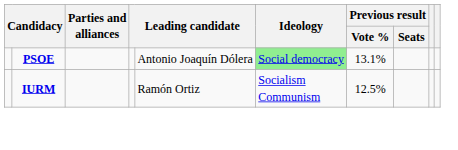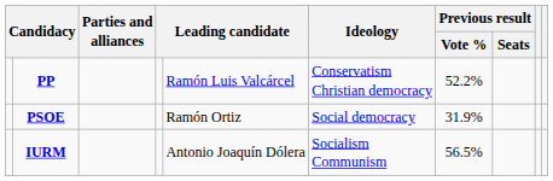+ row: PP | Ramón Luis Valcárcel | Conservatism Christian democracy | 52.2%
PSOE | column 5: Antonio Joaquín Dólera -> Ramón Ortiz
PSOE | Ideology: lightgreen background -> no background
PSOE | Previous result / Vote %: 13.1% -> 31.9%
IURM | column 5: Ramón Ortiz -> Antonio Joaquín Dólera
IURM | Previous result / Vote %: 12.5% -> 56.5%
